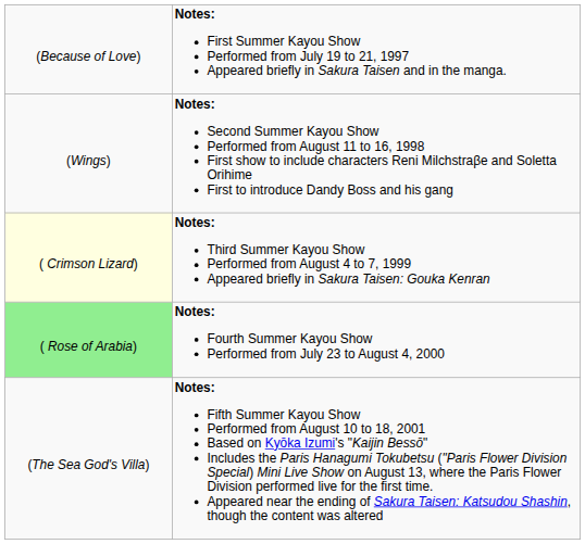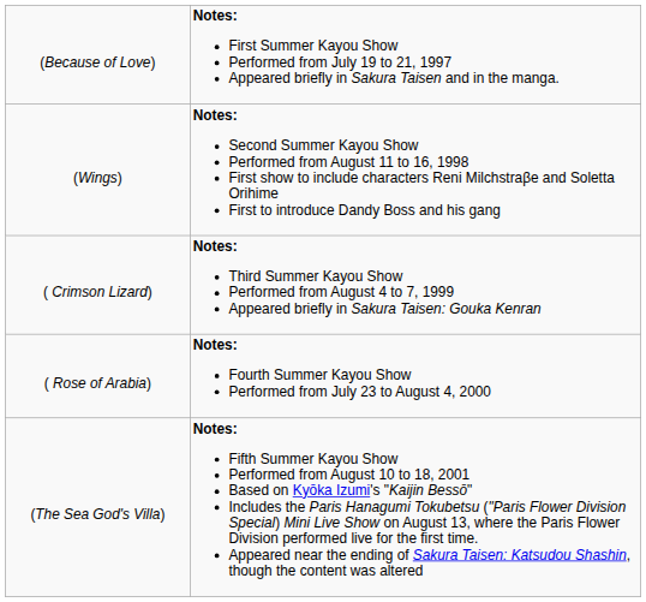( Crimson Lizard) | column 1: lightyellow background -> no background
( Rose of Arabia) | column 1: lightgreen background -> no background
